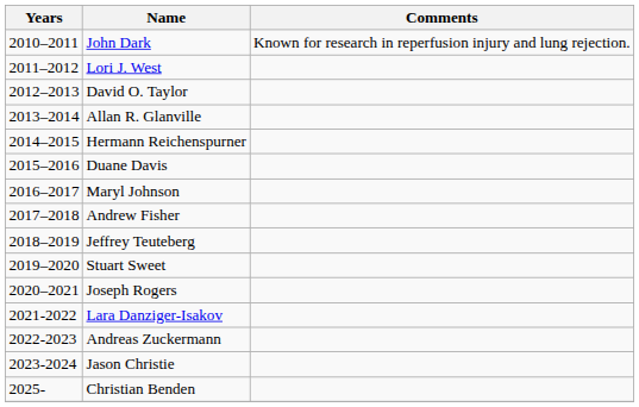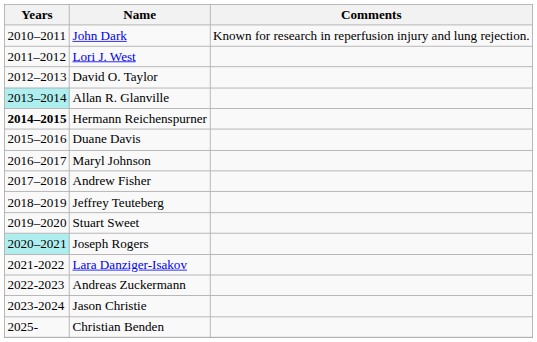Allan R. Glanville | Years: no background -> paleturquoise background
Hermann Reichenspurner | Years: normal -> bold
Joseph Rogers | Years: no background -> paleturquoise background
